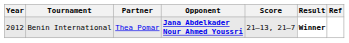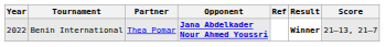columns swapped: Score <-> Ref
Benin International | Year: 2012 -> 2022
